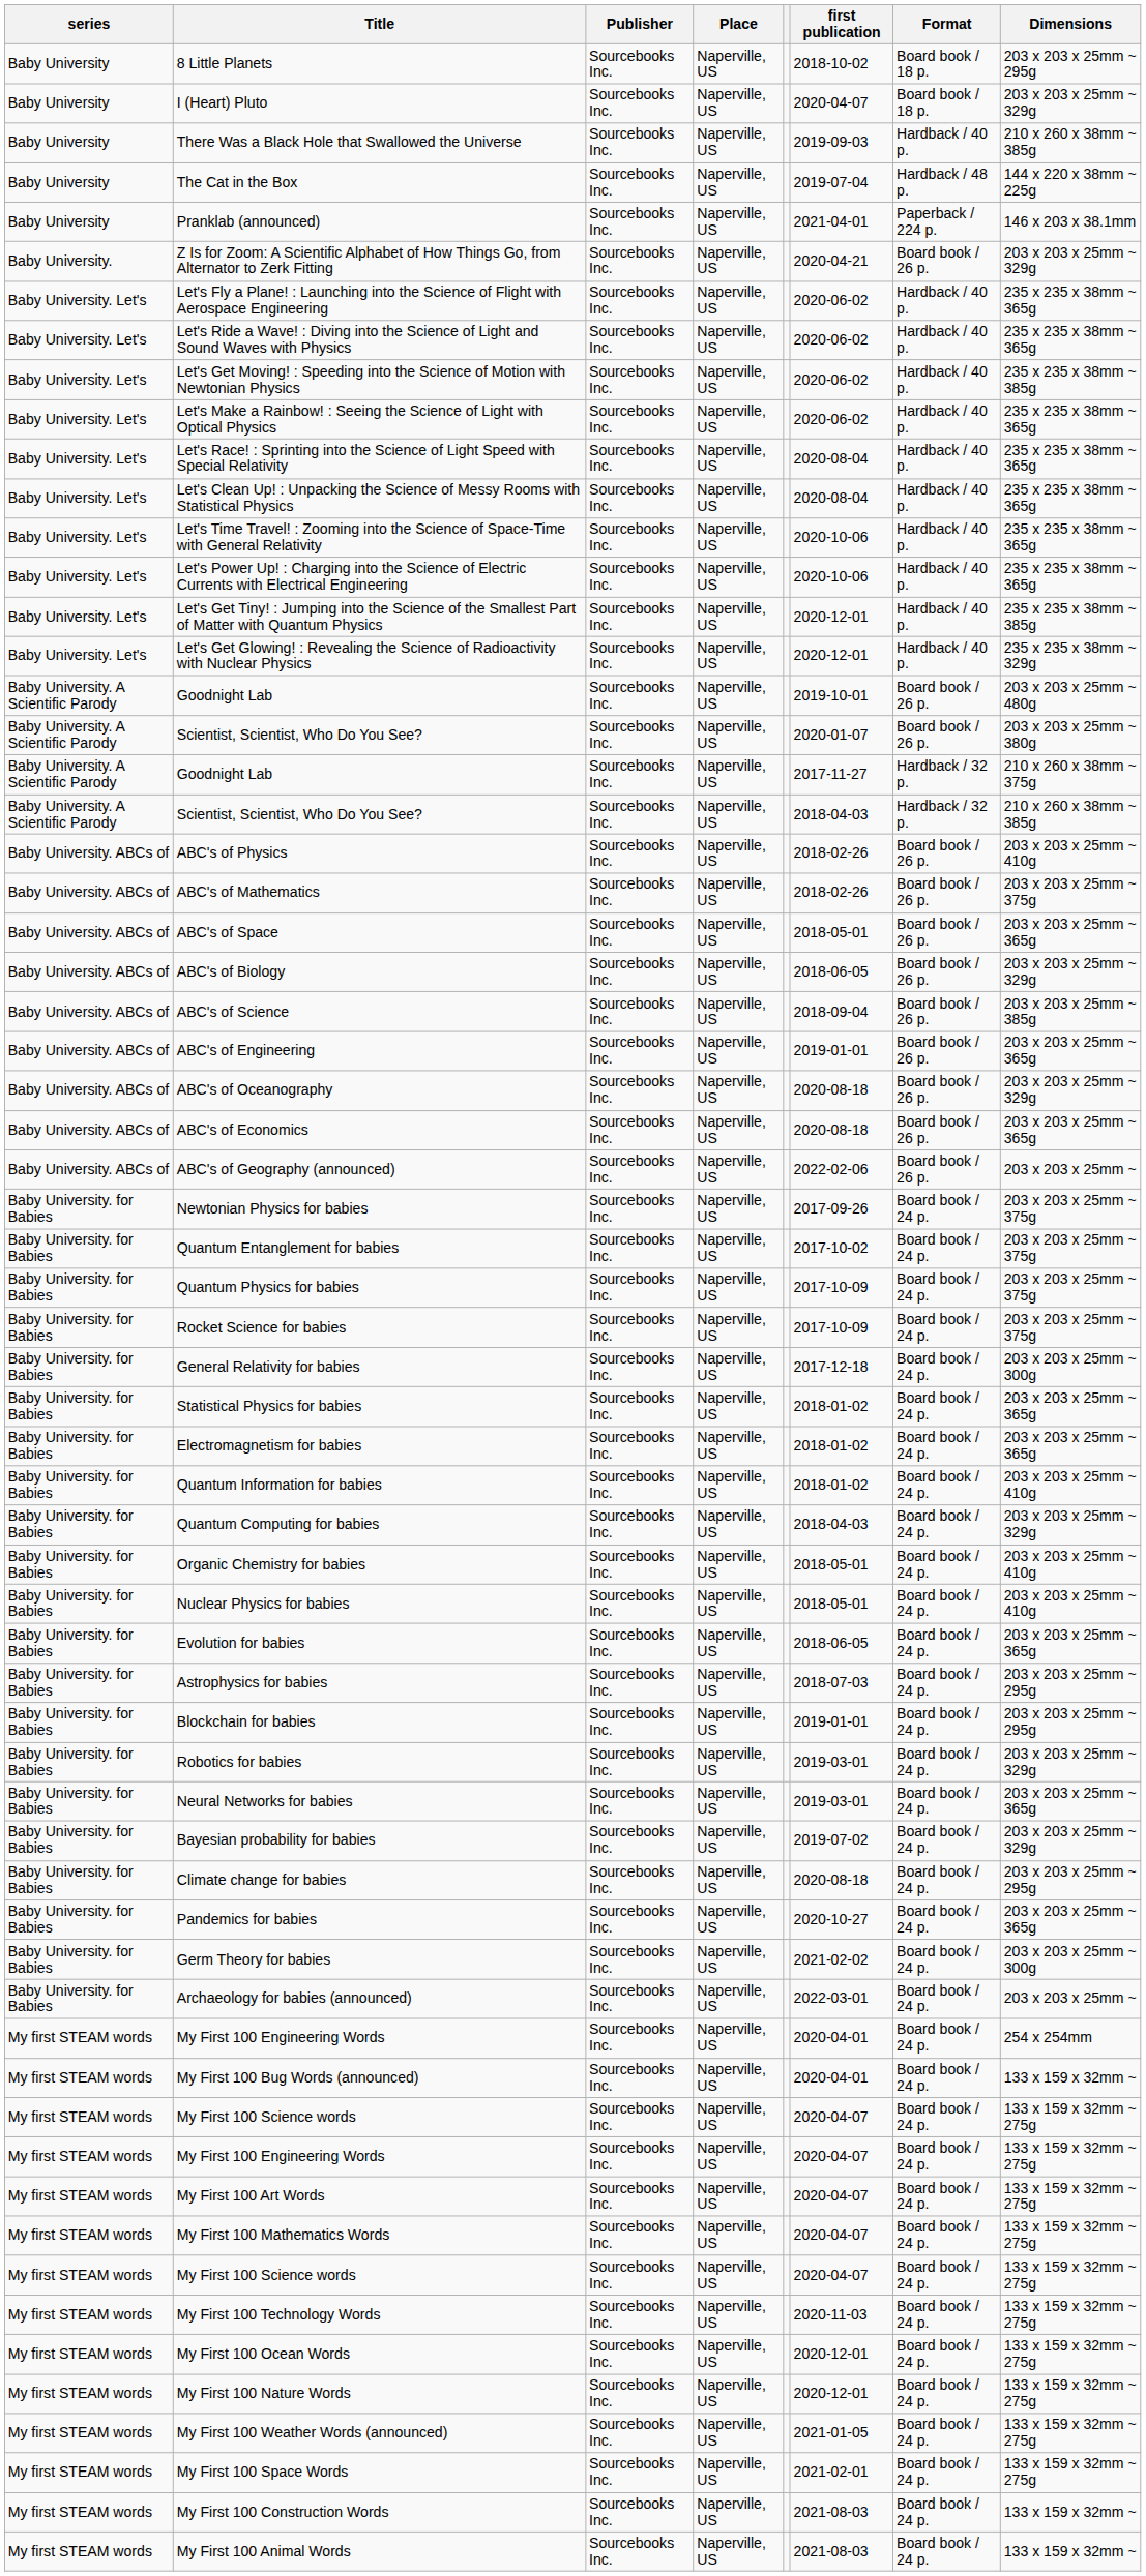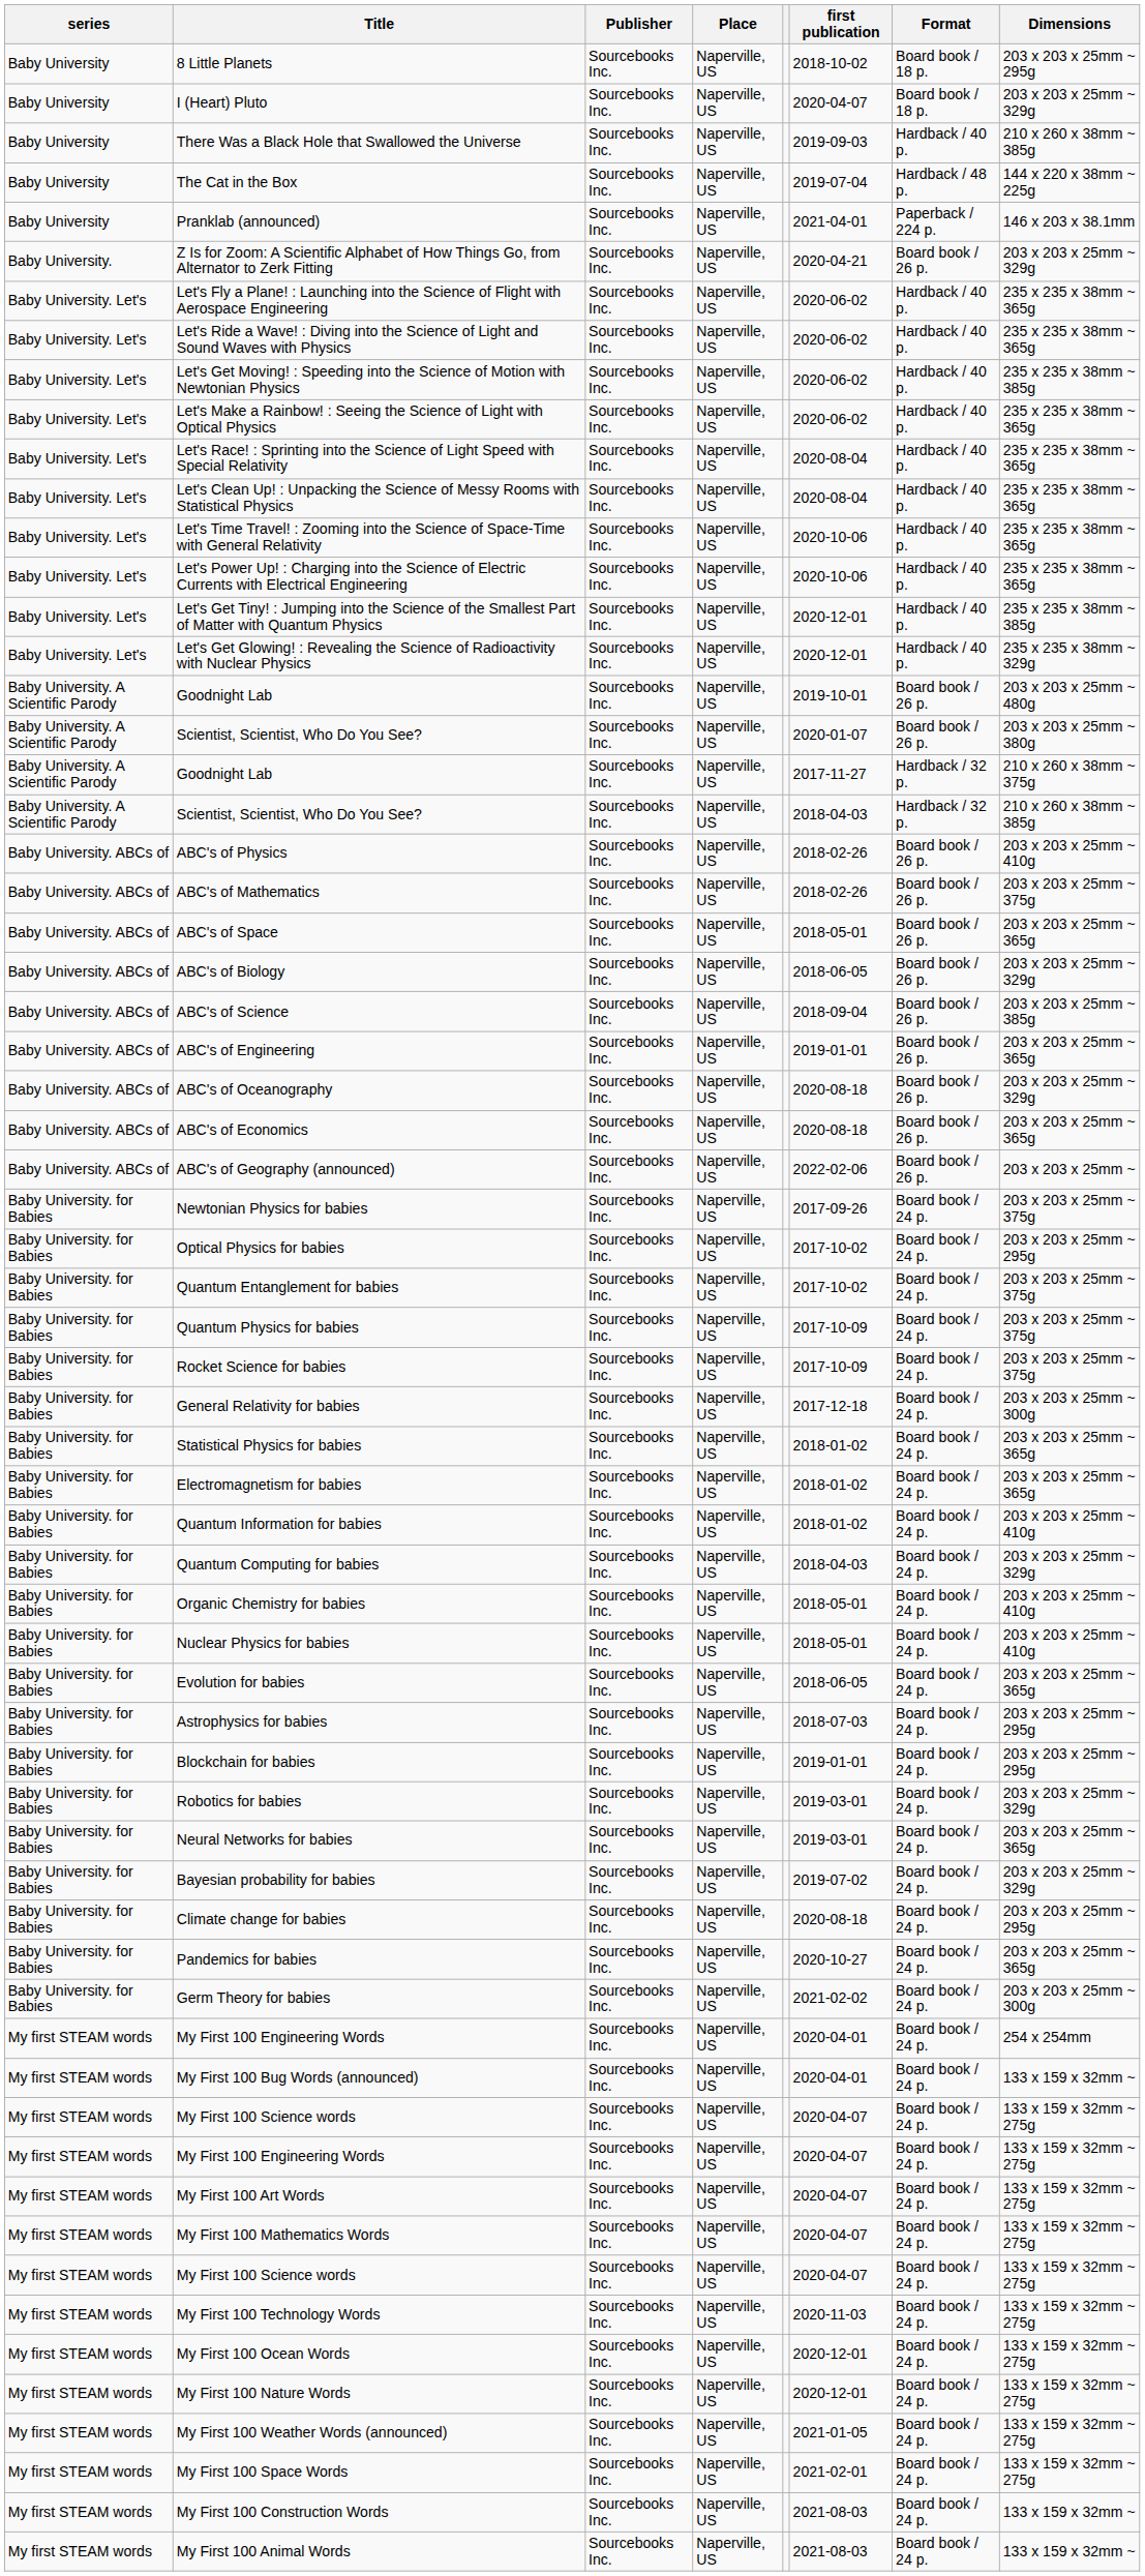+ row: Baby University. for Babies | Optical Physics for babies | Sourcebooks Inc. | Naperville, US | 2017-10-02 | Board book / 24 p. | 203 x 203 x 25mm ~ 295g
- row: Baby University. for Babies | Archaeology for babies (announced) | Sourcebooks Inc. | Naperville, US | 2022-03-01 | Board book / 24 p. | 203 x 203 x 25mm ~
